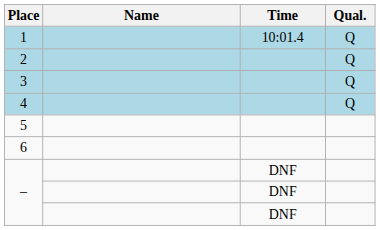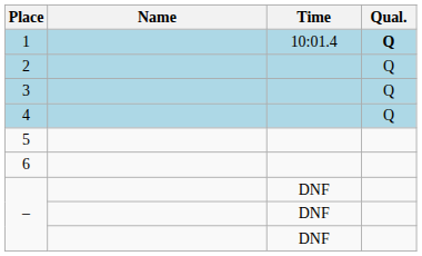1 | Qual.: normal -> bold
